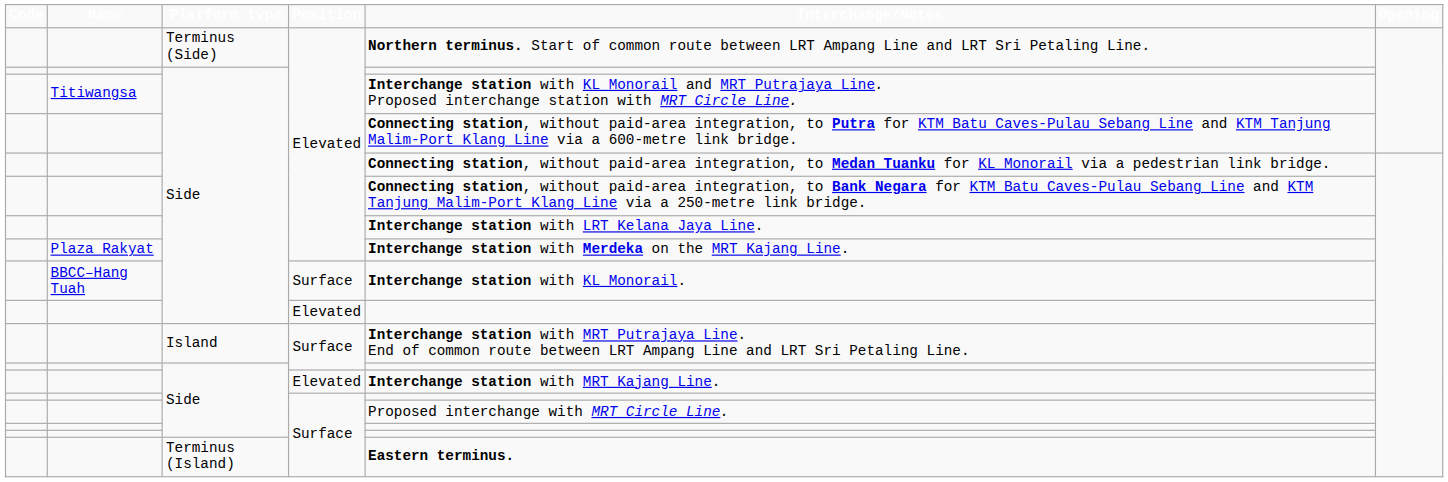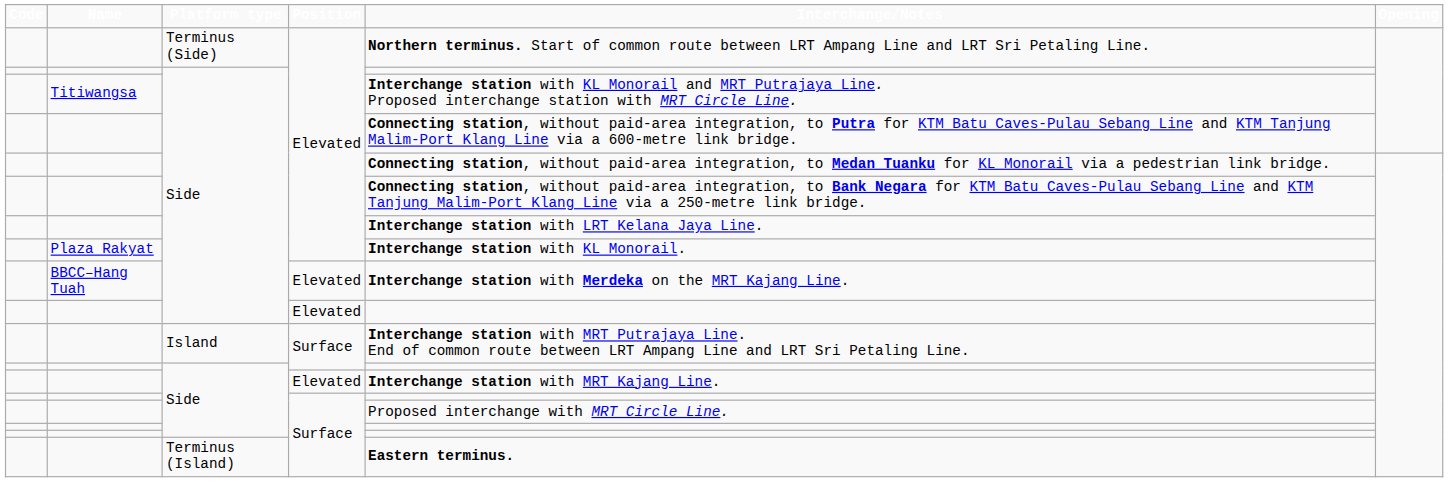Plaza Rakyat | Interchange/Notes: Interchange station with Merdeka on the MRT Kajang Line. -> Interchange station with KL Monorail.
BBCC–Hang Tuah | Position: Surface -> Elevated
BBCC–Hang Tuah | Interchange/Notes: Interchange station with KL Monorail. -> Interchange station with Merdeka on the MRT Kajang Line.
